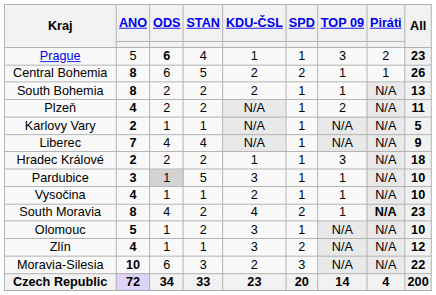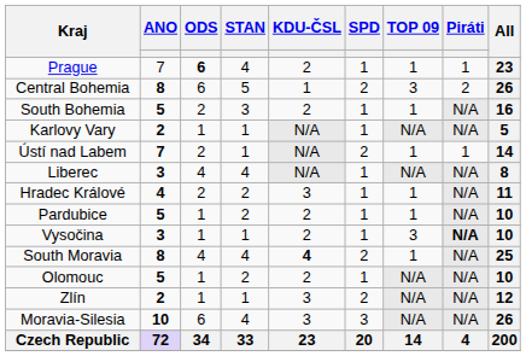Prague | ANO: 5 -> 7
Prague | KDU-ČSL: 1 -> 2
Prague | TOP 09: 3 -> 1
Prague | Piráti: 2 -> 1
Central Bohemia | KDU-ČSL: 2 -> 1
Central Bohemia | TOP 09: 1 -> 3
Central Bohemia | Piráti: 1 -> 2
South Bohemia | ANO: 8 -> 5
South Bohemia | STAN: 2 -> 3
South Bohemia | All: 13 -> 16
- row: Plzeň | 4 | 2 | 2 | N/A | 1 | 2 | N/A | 11
+ row: Ústí nad Labem | 7 | 2 | 1 | N/A | 2 | 1 | 1 | 14
Liberec | ANO: 7 -> 3
Liberec | All: 9 -> 8
Hradec Králové | ANO: 2 -> 4
Hradec Králové | KDU-ČSL: 1 -> 3
Hradec Králové | TOP 09: 3 -> 1
Hradec Králové | All: 18 -> 11
Pardubice | ANO: 3 -> 5
Pardubice | ODS: lightgrey background -> no background
Pardubice | STAN: 5 -> 2
Pardubice | KDU-ČSL: 3 -> 2
Vysočina | ANO: 4 -> 3
Vysočina | TOP 09: 1 -> 3
Vysočina | Piráti: normal -> bold
South Moravia | STAN: 2 -> 4
South Moravia | KDU-ČSL: normal -> bold
South Moravia | Piráti: bold -> normal
South Moravia | All: 23 -> 25
Olomouc | KDU-ČSL: 3 -> 2
Zlín | ANO: 4 -> 2
Moravia-Silesia | STAN: 3 -> 4
Moravia-Silesia | KDU-ČSL: 2 -> 3
Moravia-Silesia | All: 22 -> 26
